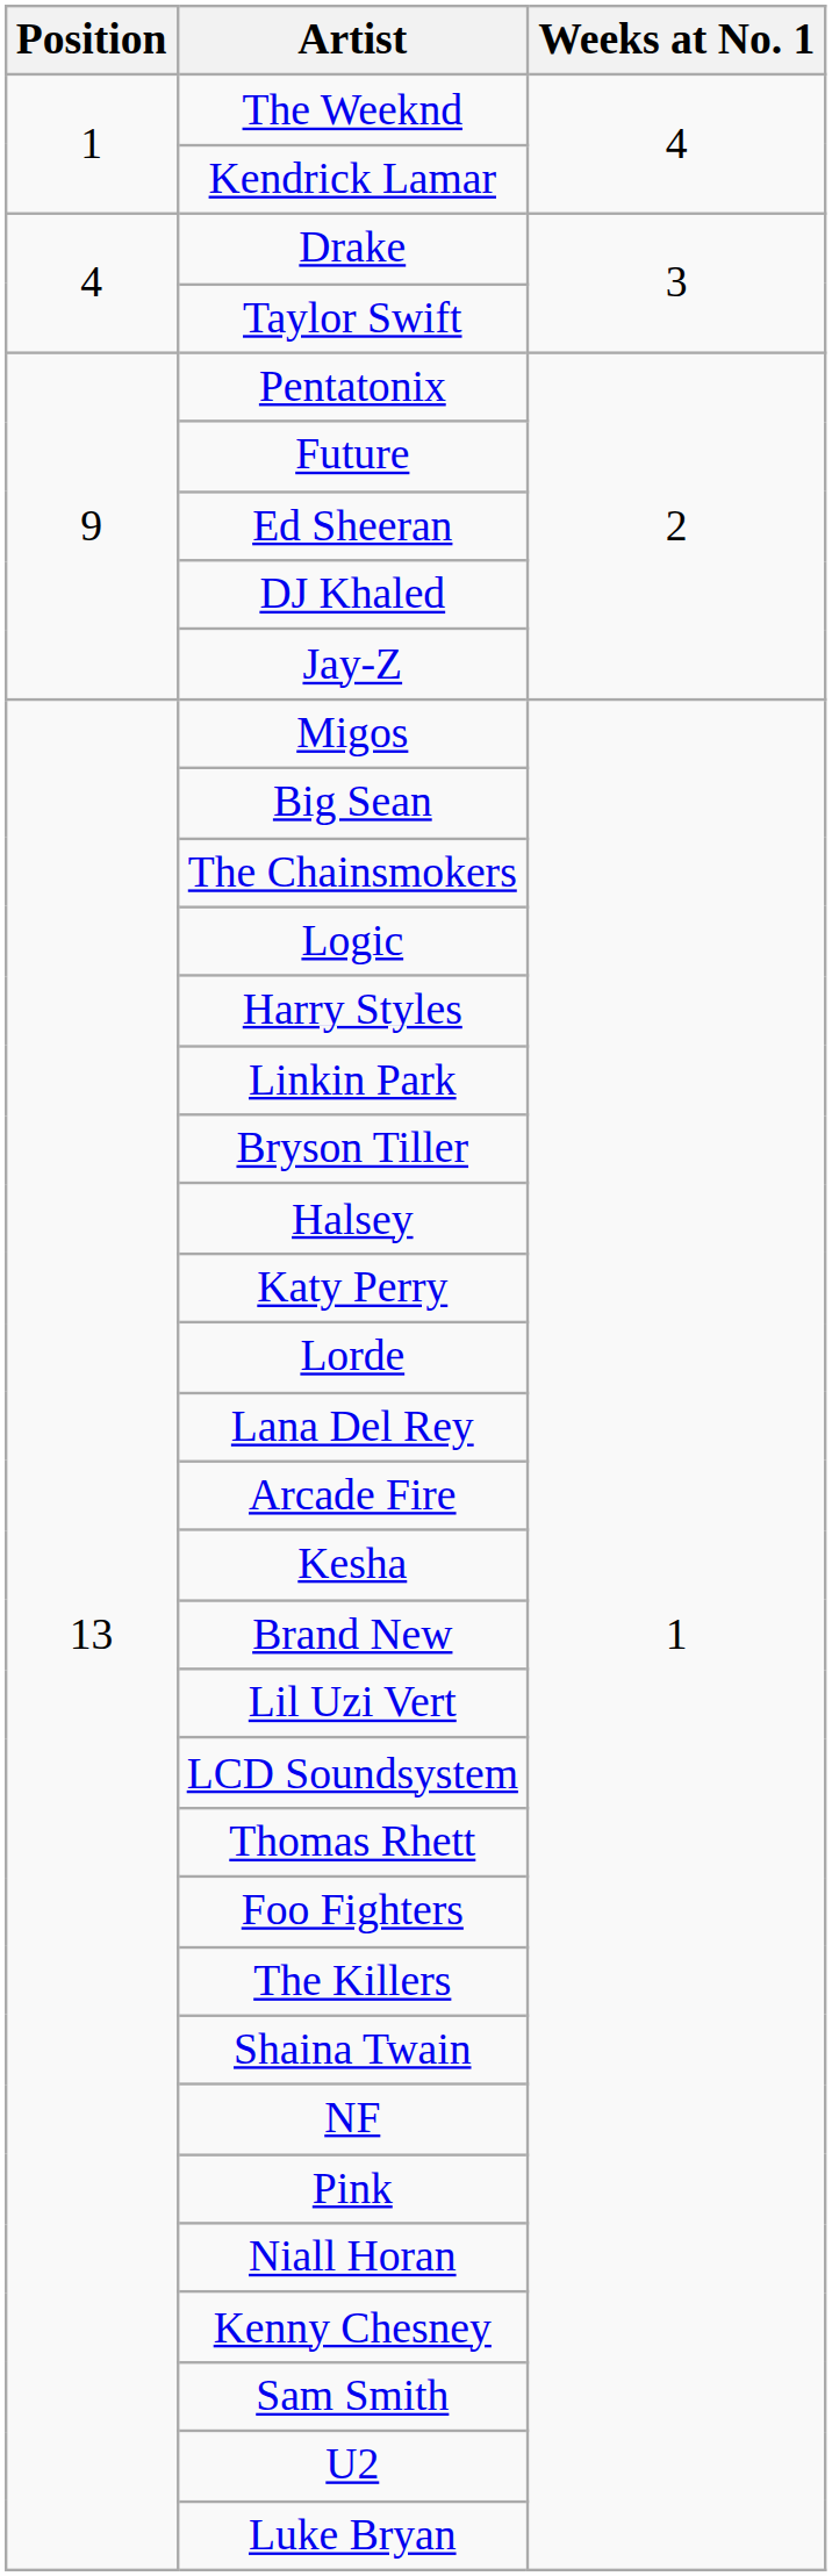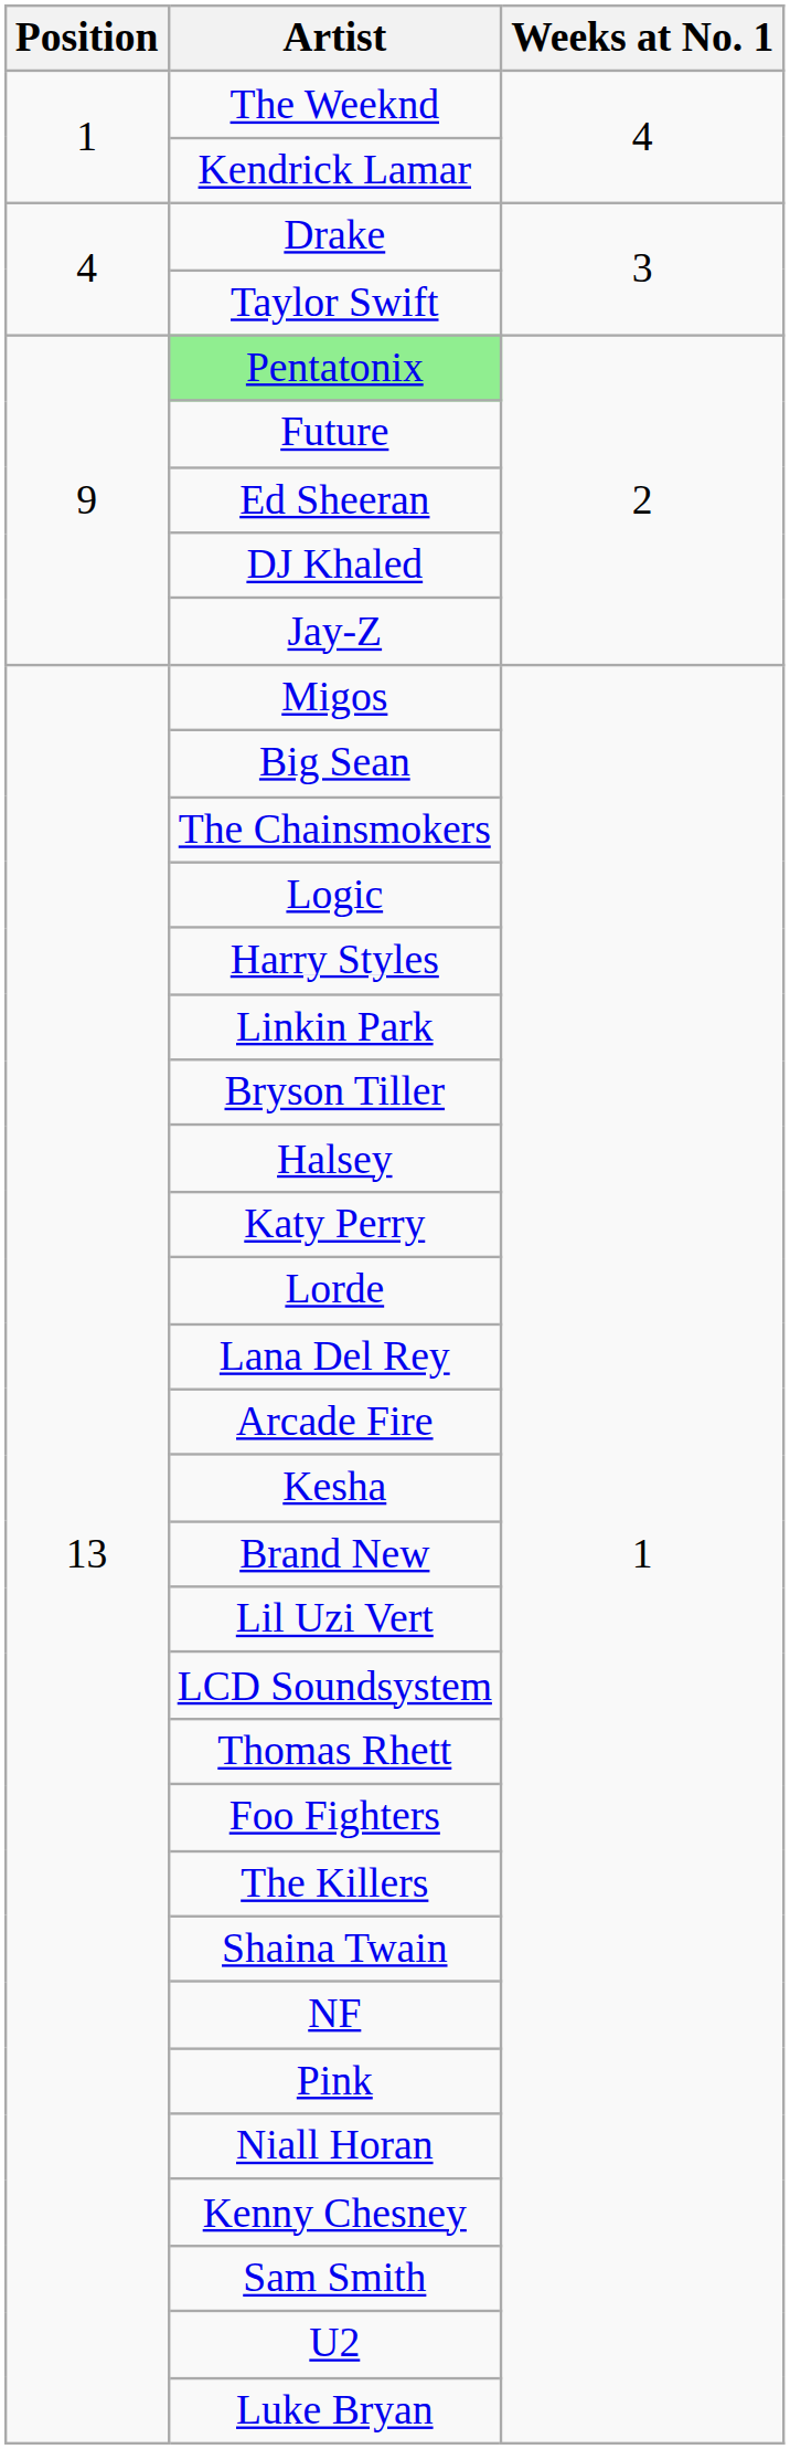Pentatonix | Artist: no background -> lightgreen background
